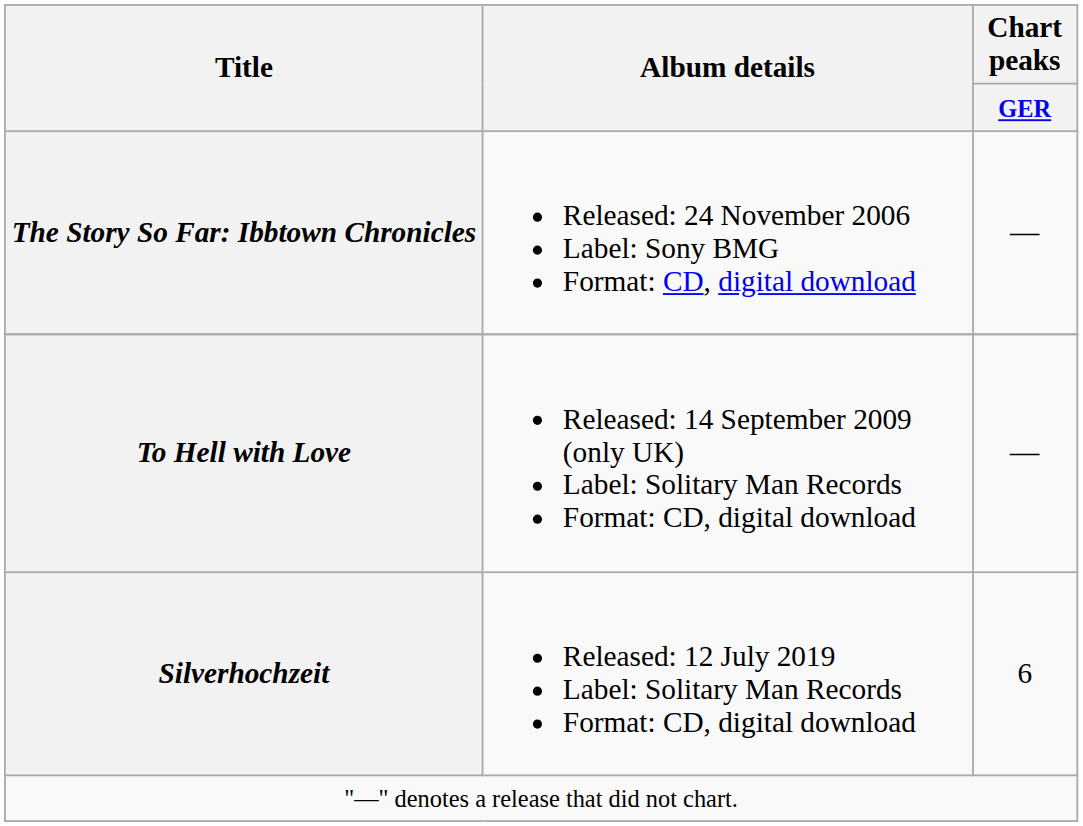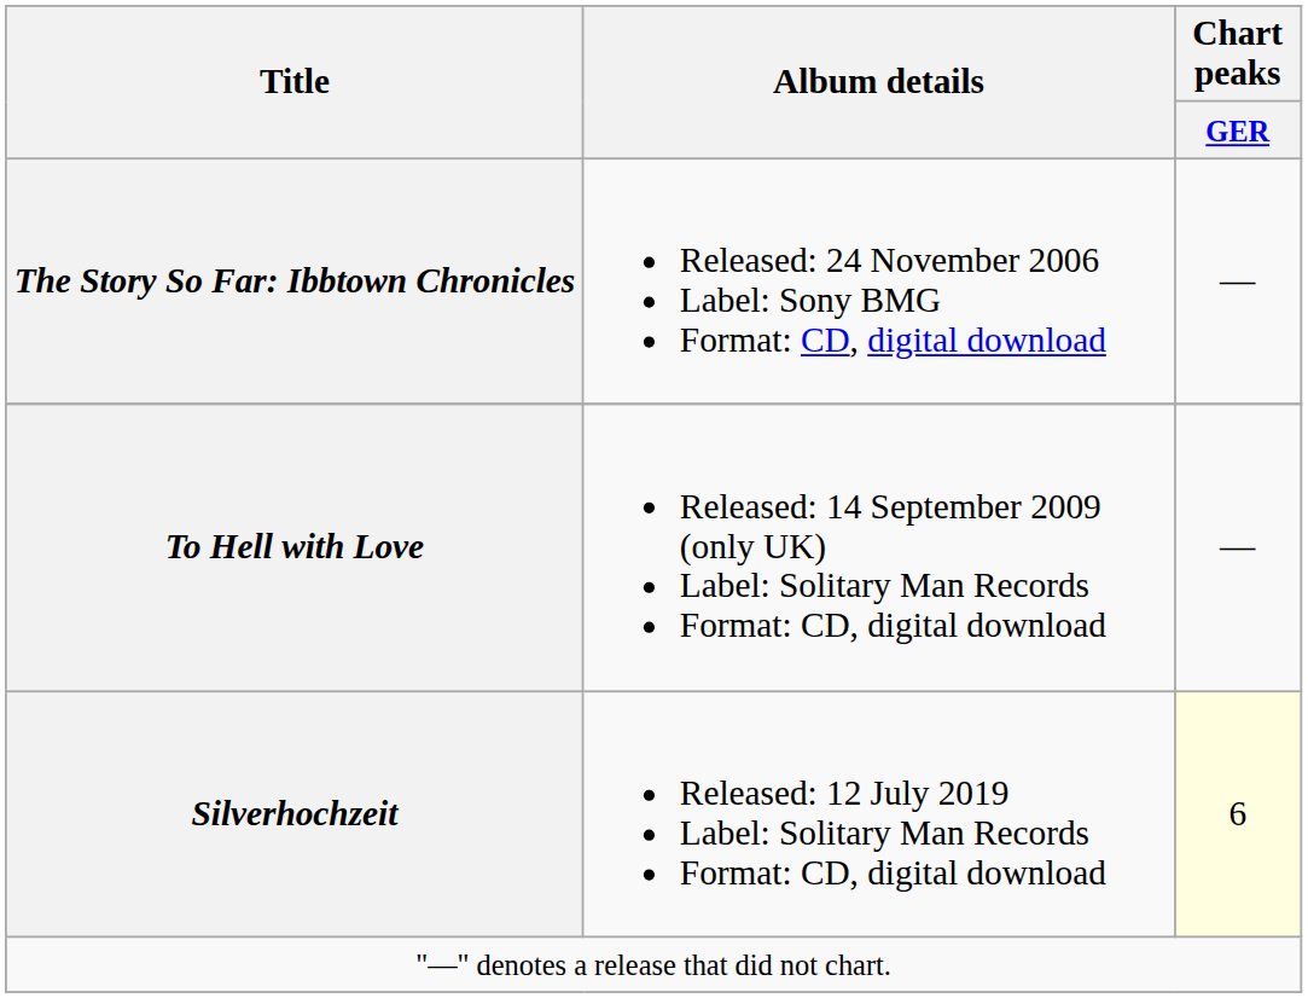Silverhochzeit | Chart peaks / GER: no background -> lightyellow background
